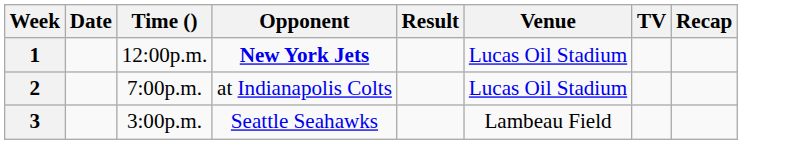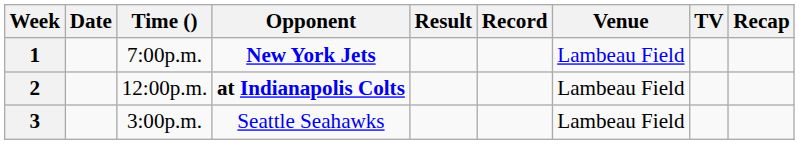+ column: Record
1 | Time (): 12:00p.m. -> 7:00p.m.
1 | Venue: Lucas Oil Stadium -> Lambeau Field
2 | Time (): 7:00p.m. -> 12:00p.m.
2 | Opponent: normal -> bold
2 | Venue: Lucas Oil Stadium -> Lambeau Field
